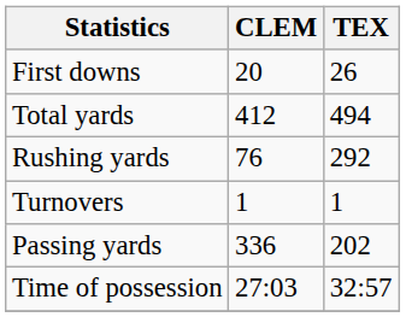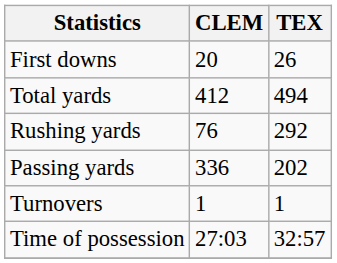rows swapped: Passing yards <-> Turnovers
